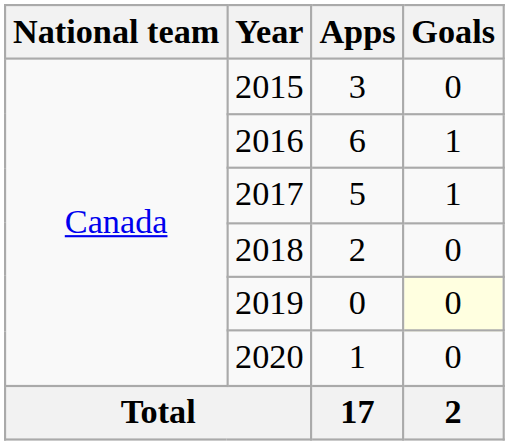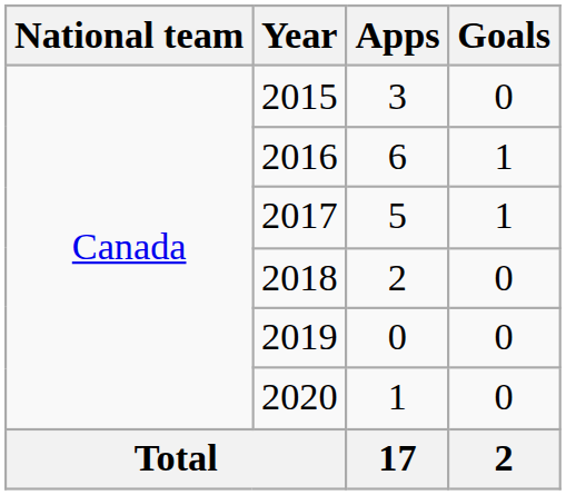2019 | Goals: lightyellow background -> no background
